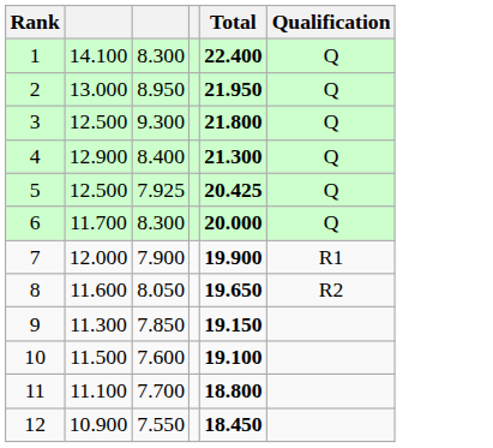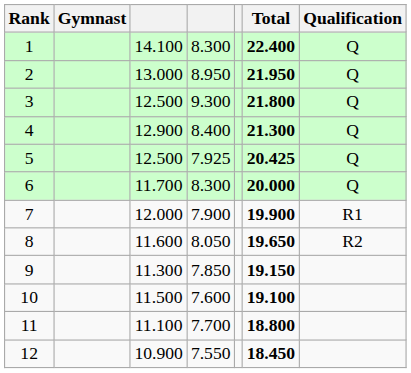+ column: Gymnast
